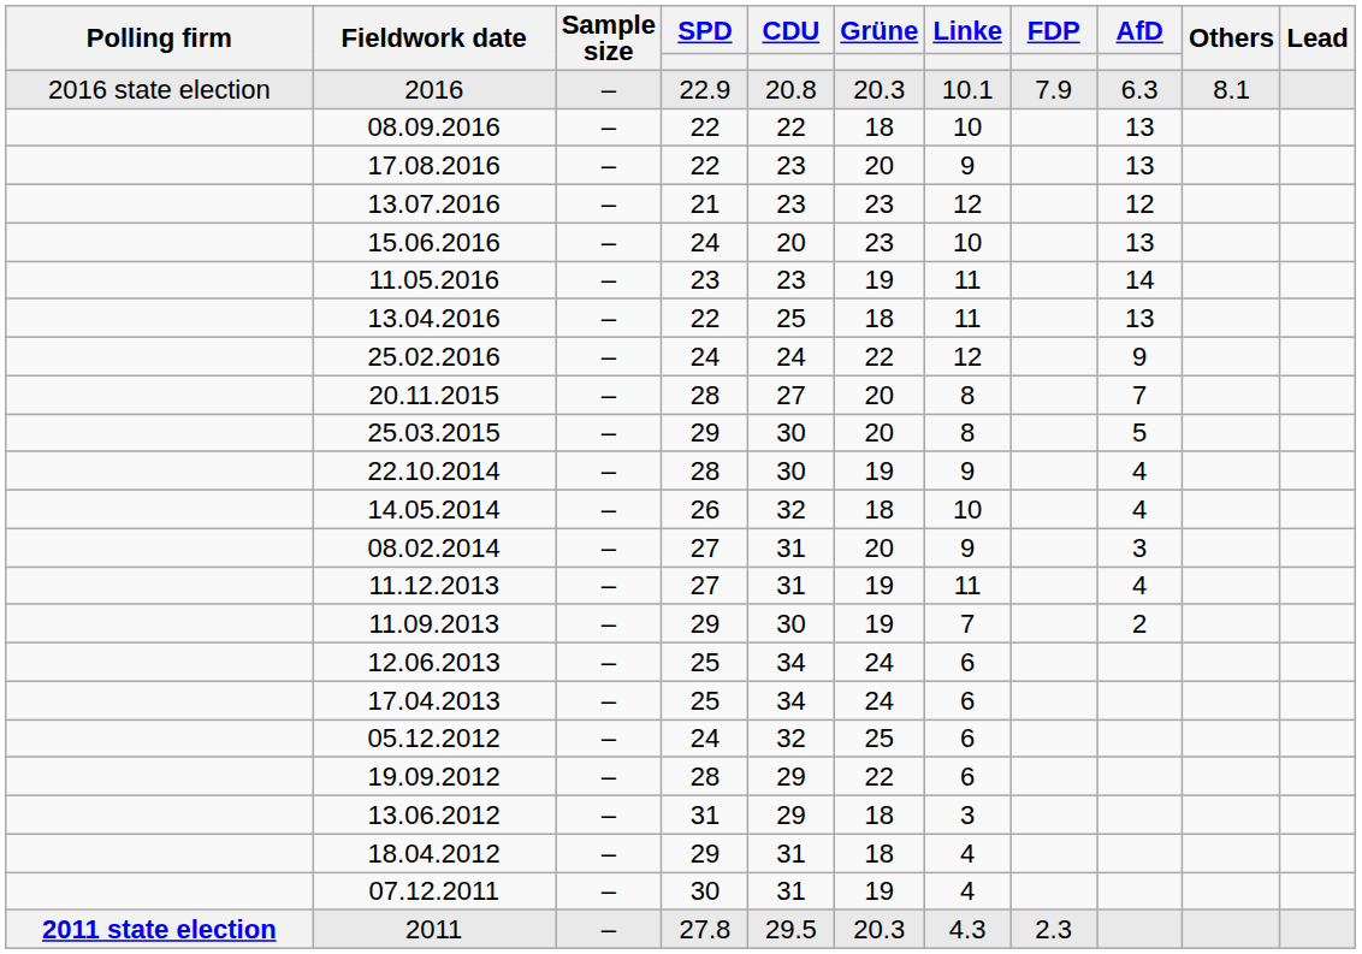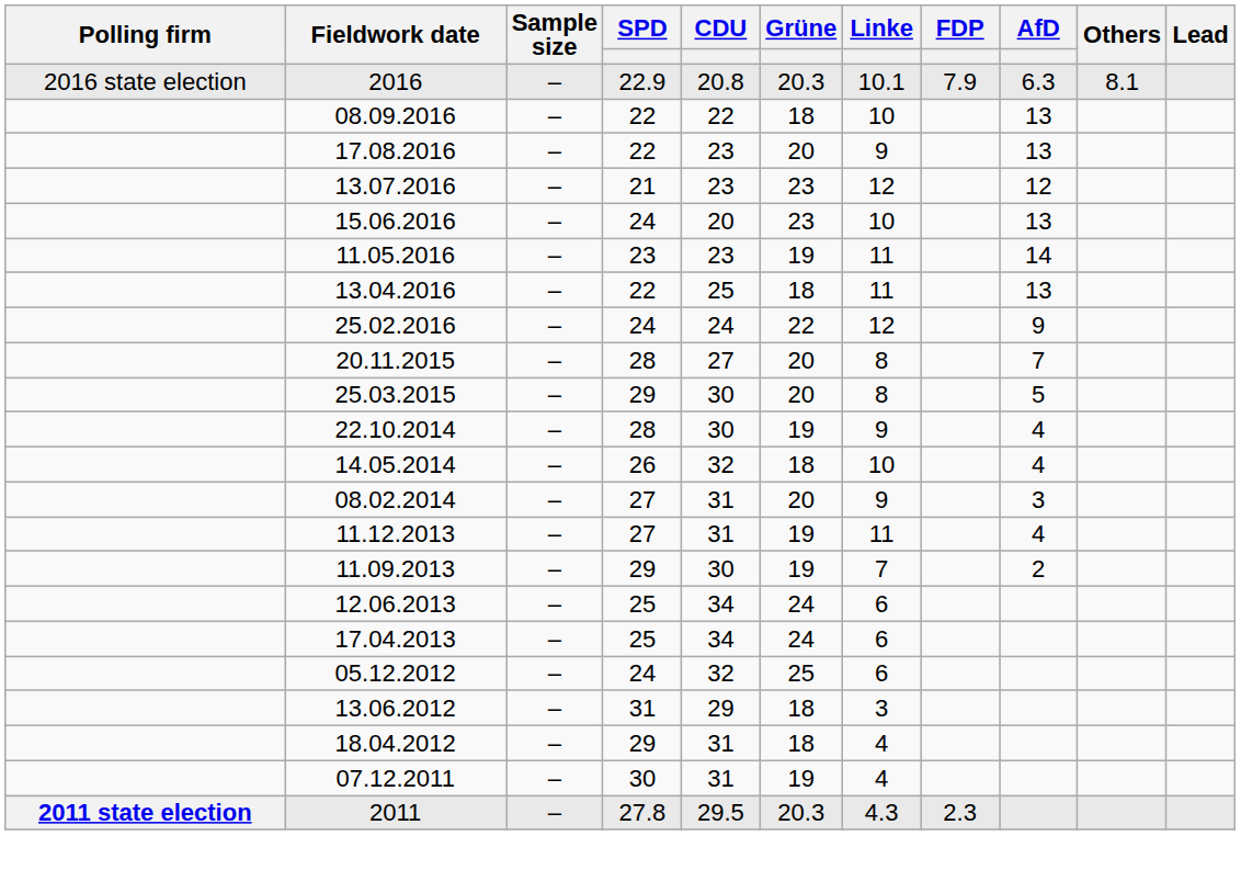- row: 19.09.2012 | – | 28 | 29 | 22 | 6
